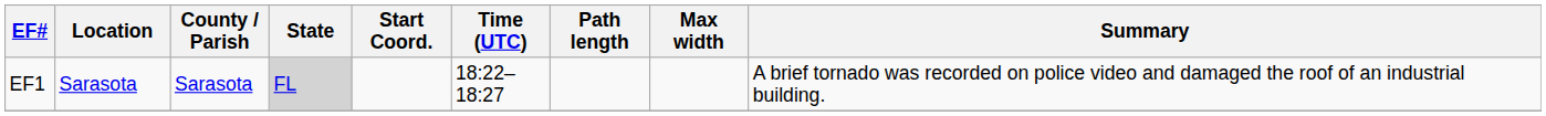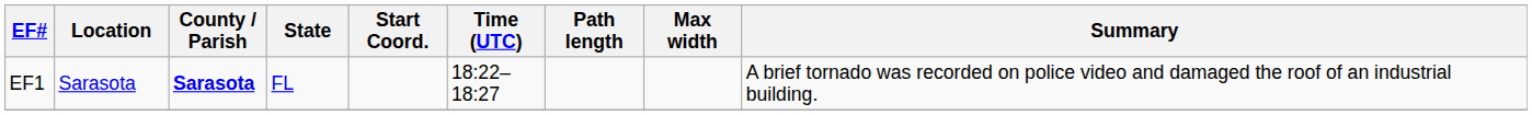EF1 | County / Parish: normal -> bold
EF1 | State: lightgrey background -> no background
